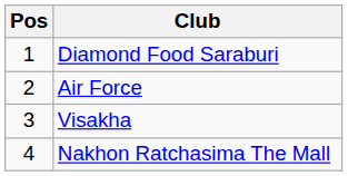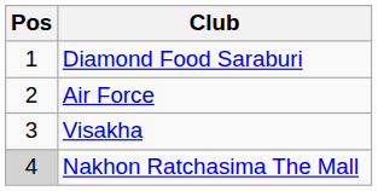Nakhon Ratchasima The Mall | Pos: no background -> lightgrey background
